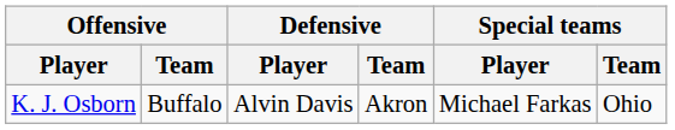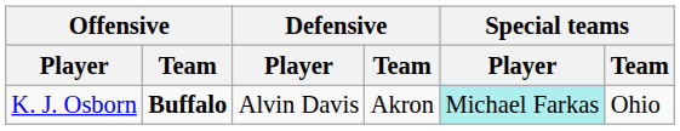K. J. Osborn | Offensive / Team: normal -> bold
K. J. Osborn | Special teams / Player: no background -> paleturquoise background
